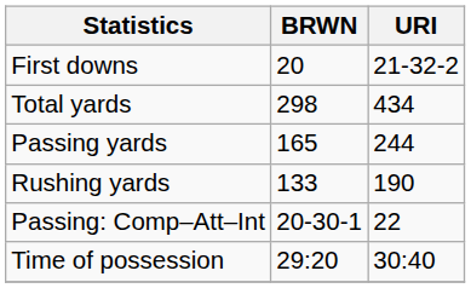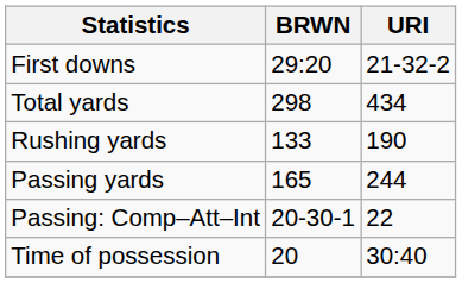First downs | BRWN: 20 -> 29:20
rows swapped: Rushing yards <-> Passing yards
Time of possession | BRWN: 29:20 -> 20
